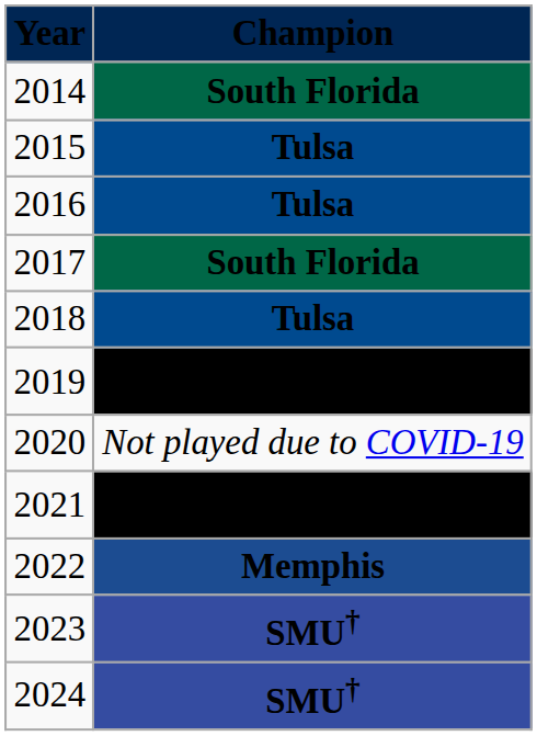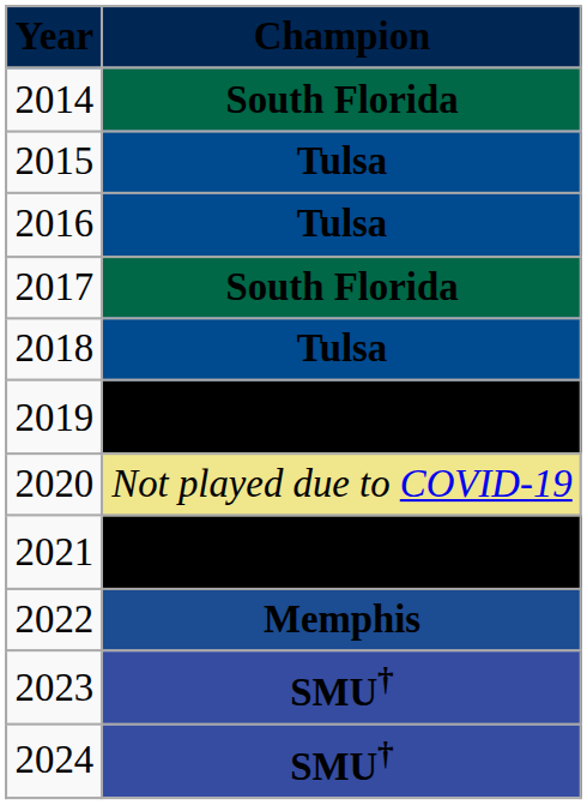2020 | Champion: no background -> khaki background
